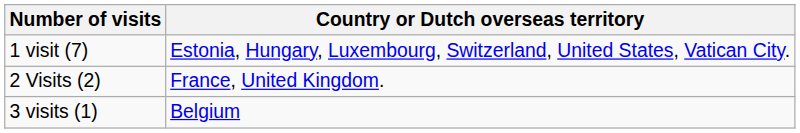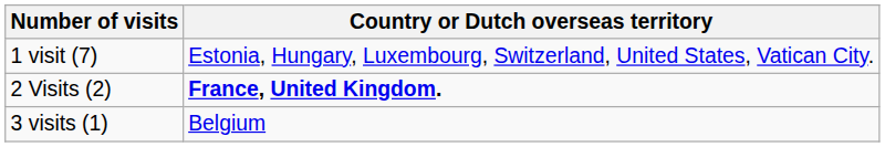2 Visits (2) | Country or Dutch overseas territory: normal -> bold
